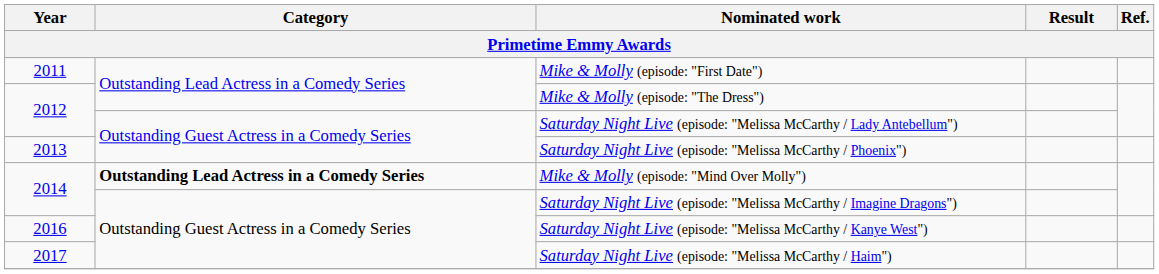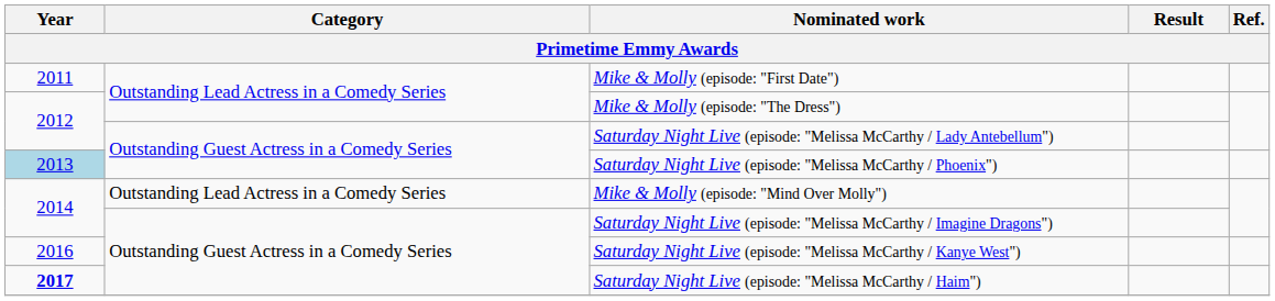Saturday Night Live (episode: "Melissa McCarthy / Phoenix") | Year: no background -> lightblue background
Mike & Molly (episode: "Mind Over Molly") | Category: bold -> normal
Saturday Night Live (episode: "Melissa McCarthy / Haim") | Year: normal -> bold
